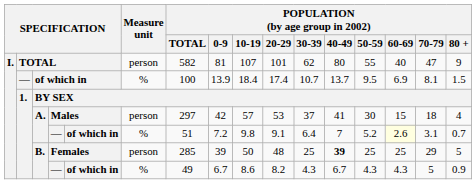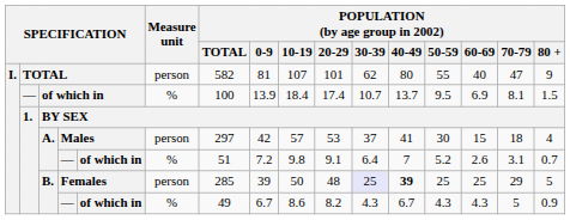A. / — | POPULATION (by age group in 2002) / 60-69: lightyellow background -> no background
Females | POPULATION (by age group in 2002) / 30-39: no background -> lavender background
